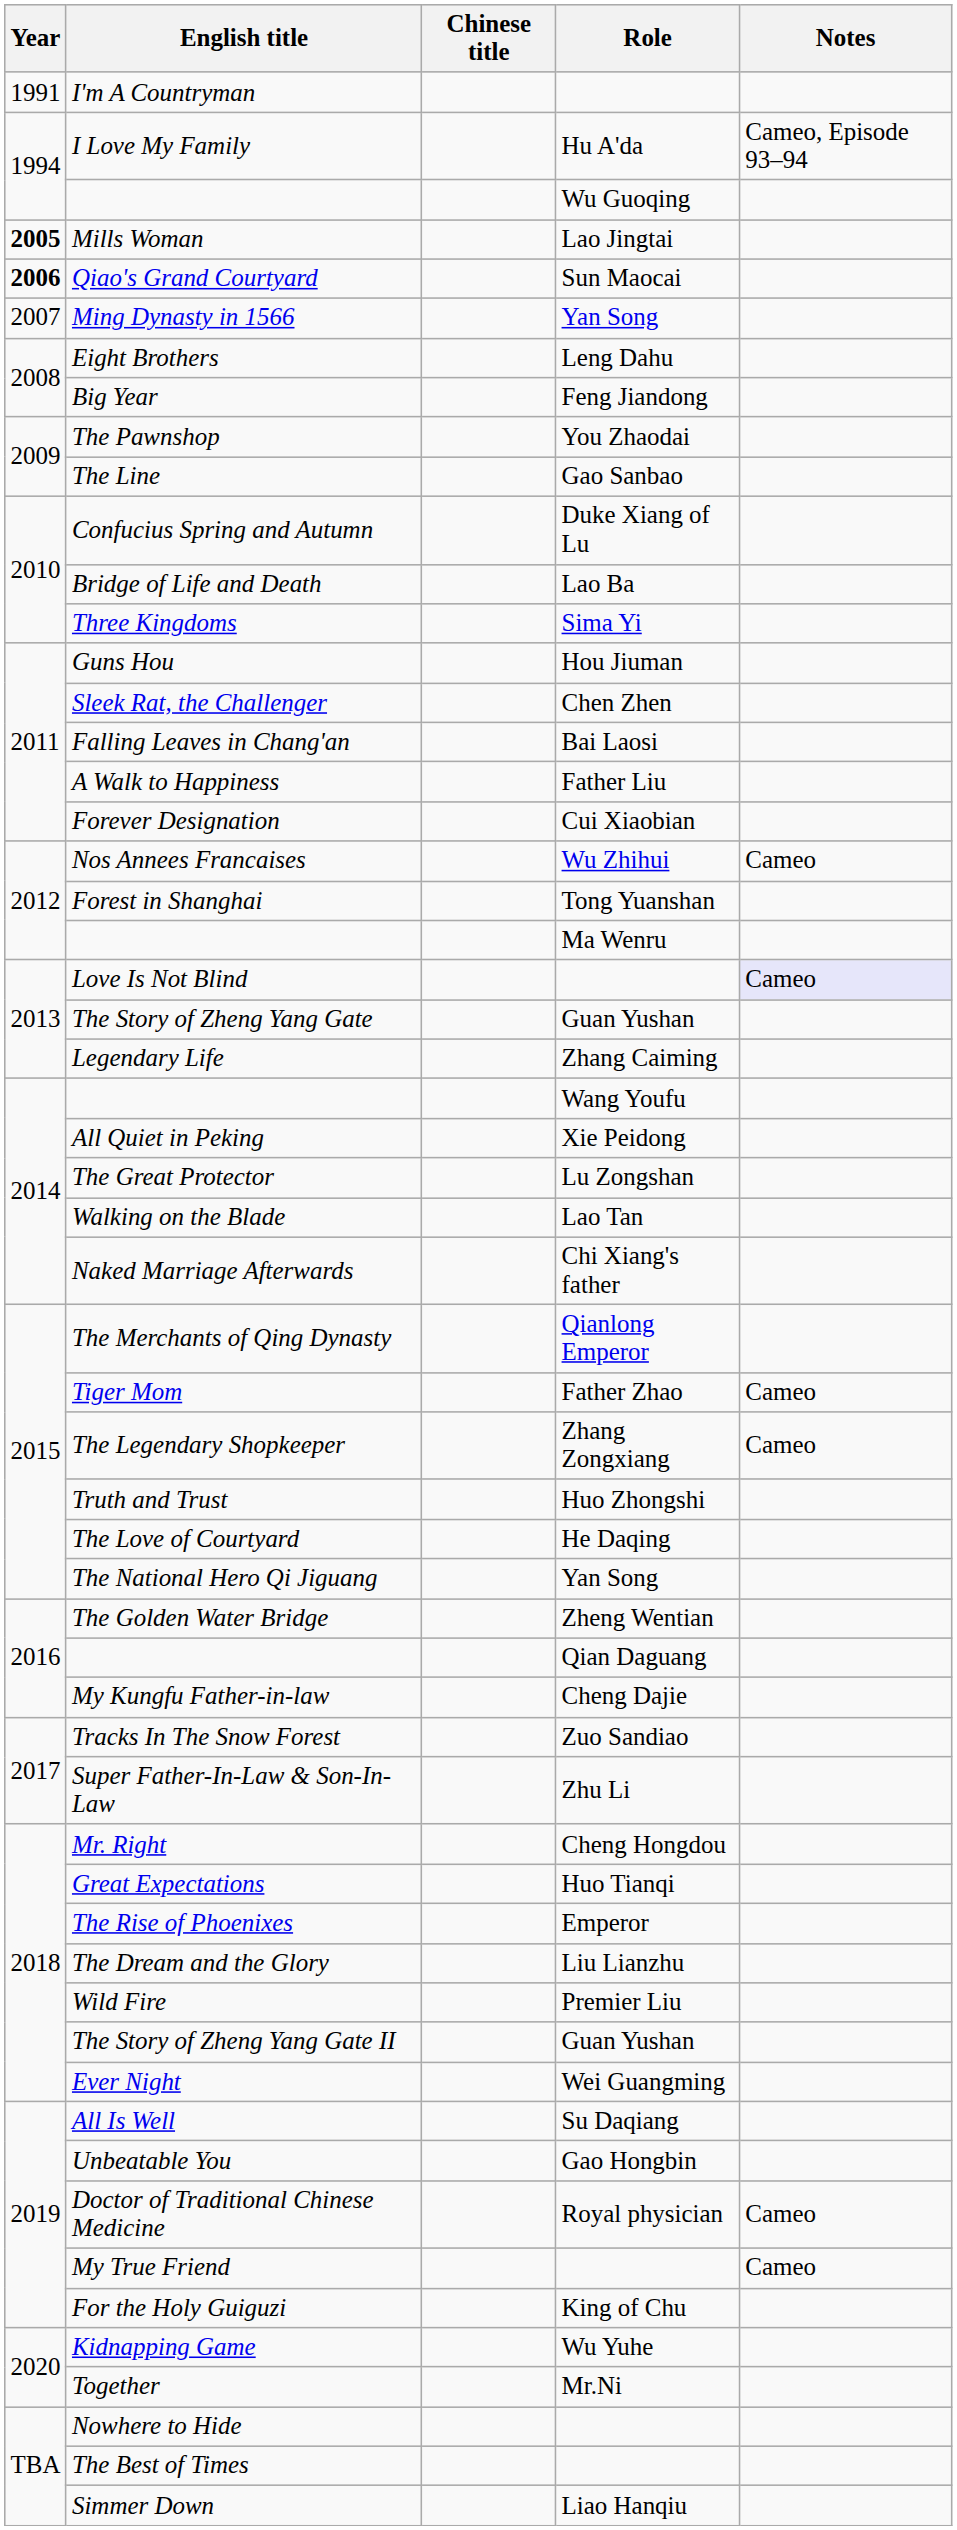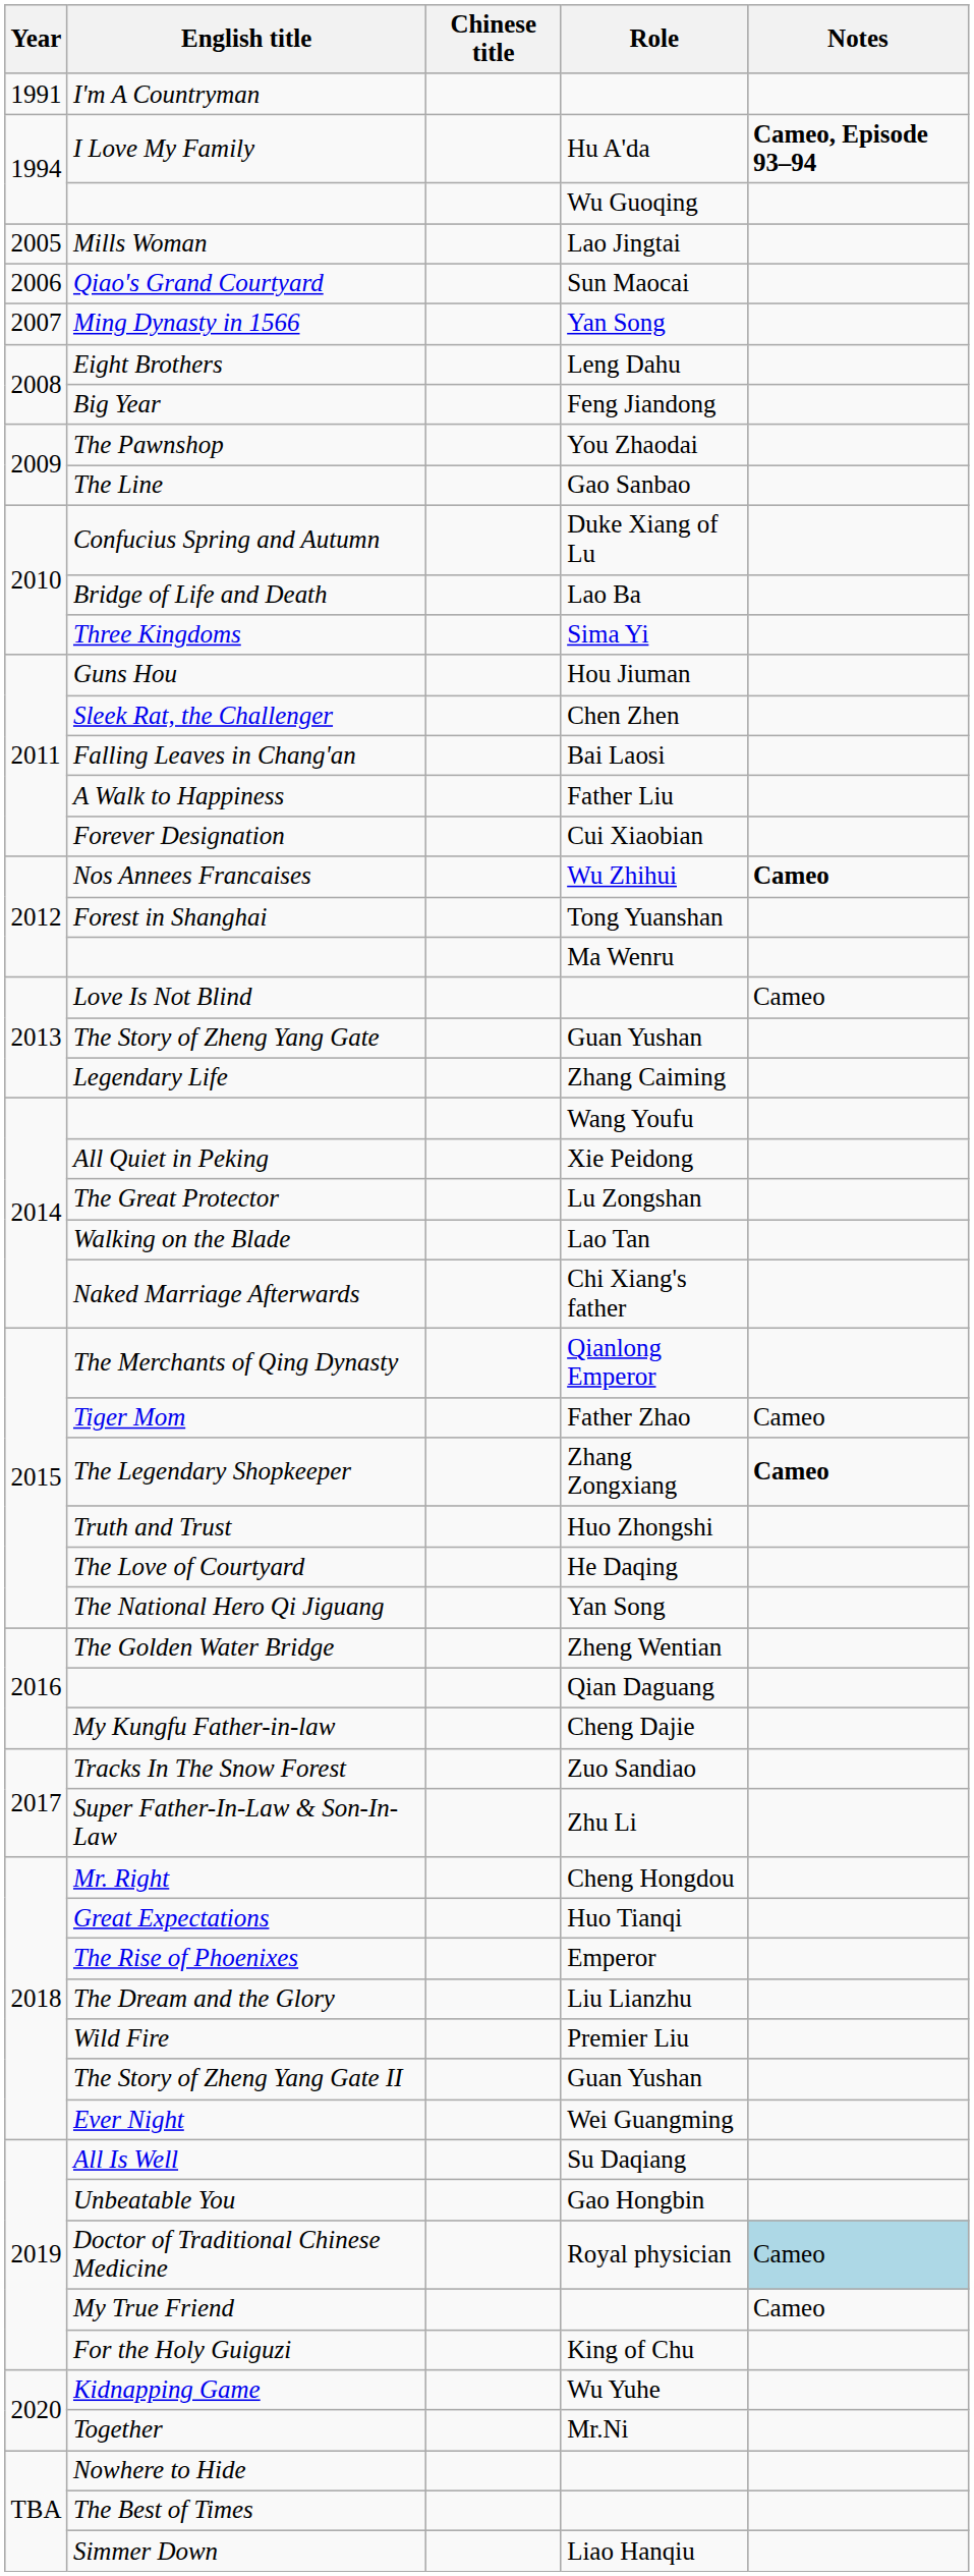I Love My Family | Notes: normal -> bold
Mills Woman | Year: bold -> normal
Qiao's Grand Courtyard | Year: bold -> normal
Nos Annees Francaises | Notes: normal -> bold
Love Is Not Blind | Notes: lavender background -> no background
The Legendary Shopkeeper | Notes: normal -> bold
Doctor of Traditional Chinese Medicine | Notes: no background -> lightblue background
